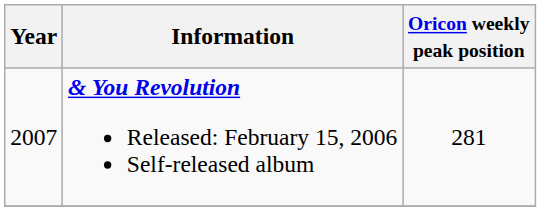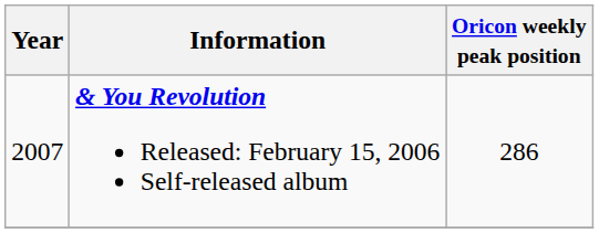row 2 | Oricon weekly peak position: 281 -> 286
